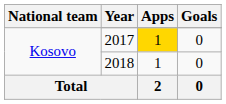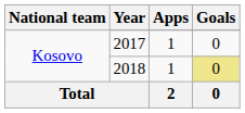2017 | Apps: gold background -> no background
2018 | Goals: no background -> khaki background
